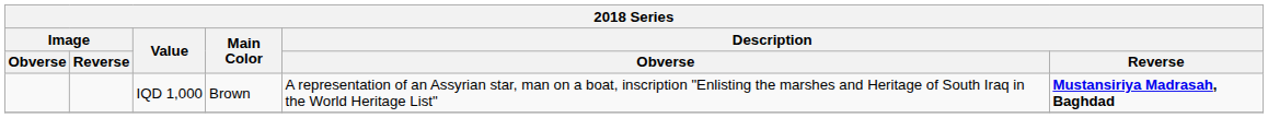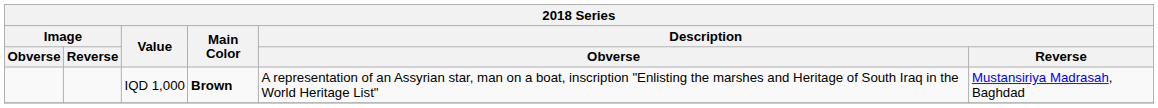IQD 1,000 | Main Color: normal -> bold
IQD 1,000 | Description / Reverse: bold -> normal
